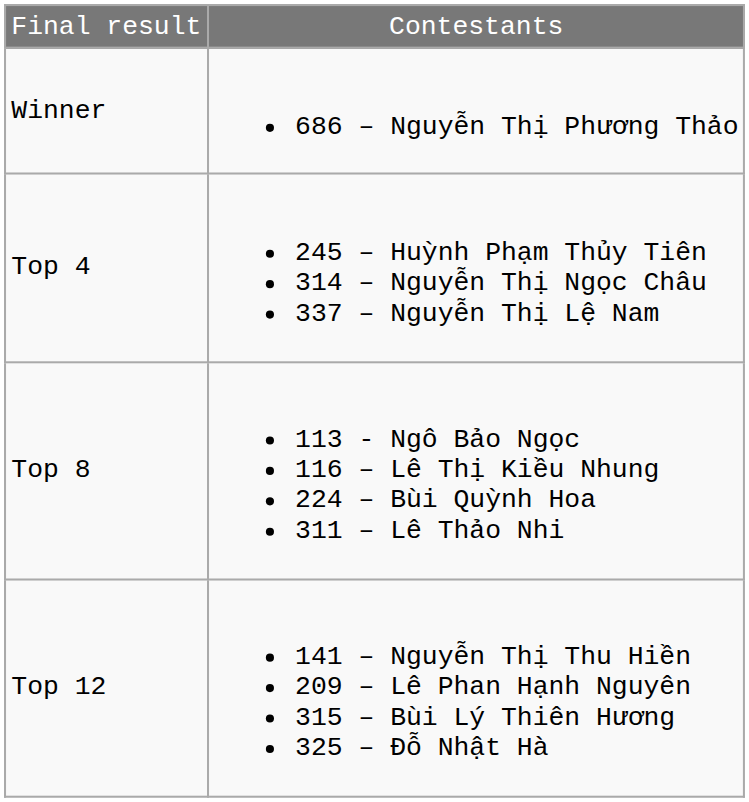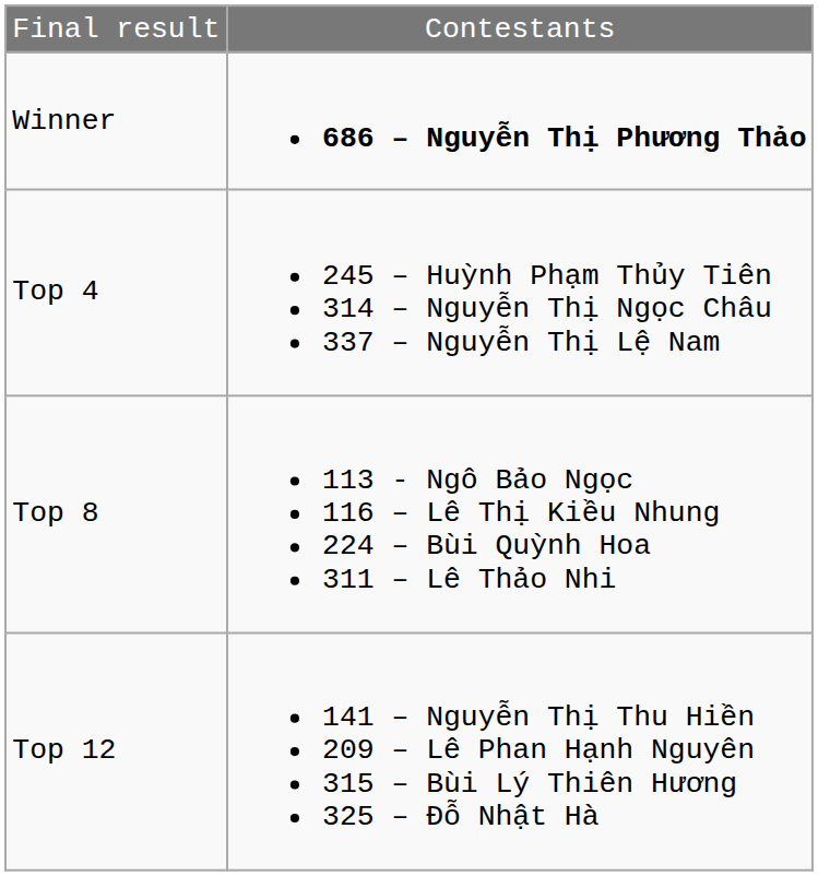Winner | column 2: normal -> bold
